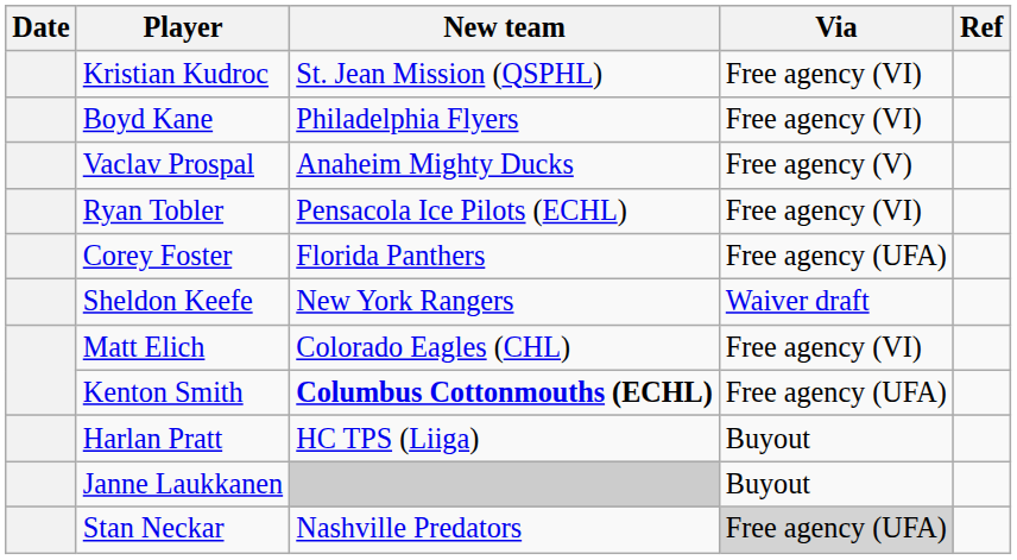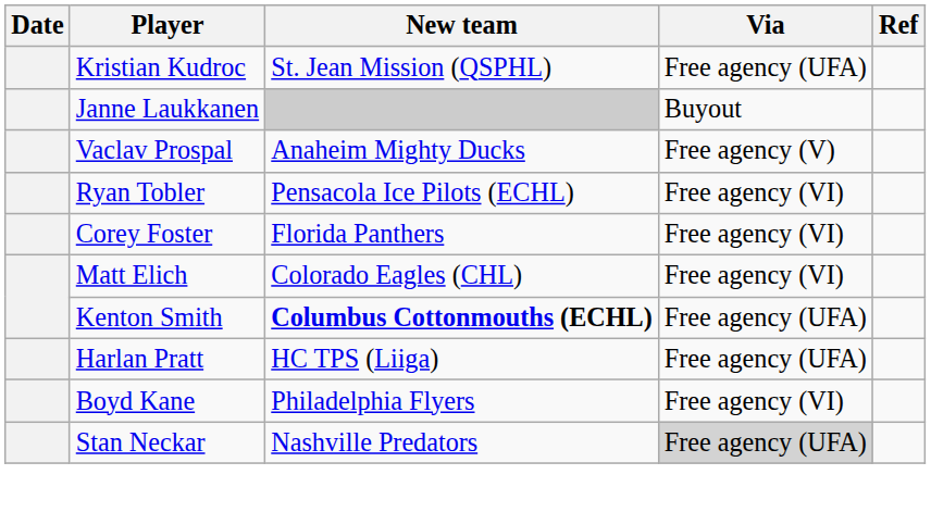Kristian Kudroc | Via: Free agency (VI) -> Free agency (UFA)
rows swapped: Boyd Kane <-> Janne Laukkanen
Corey Foster | Via: Free agency (UFA) -> Free agency (VI)
- row: Sheldon Keefe | New York Rangers | Waiver draft
Harlan Pratt | Via: Buyout -> Free agency (UFA)
